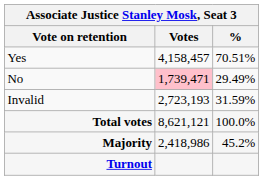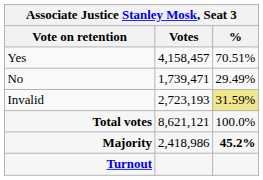No | Votes: pink background -> no background
Invalid | %: no background -> khaki background
Majority | %: normal -> bold
